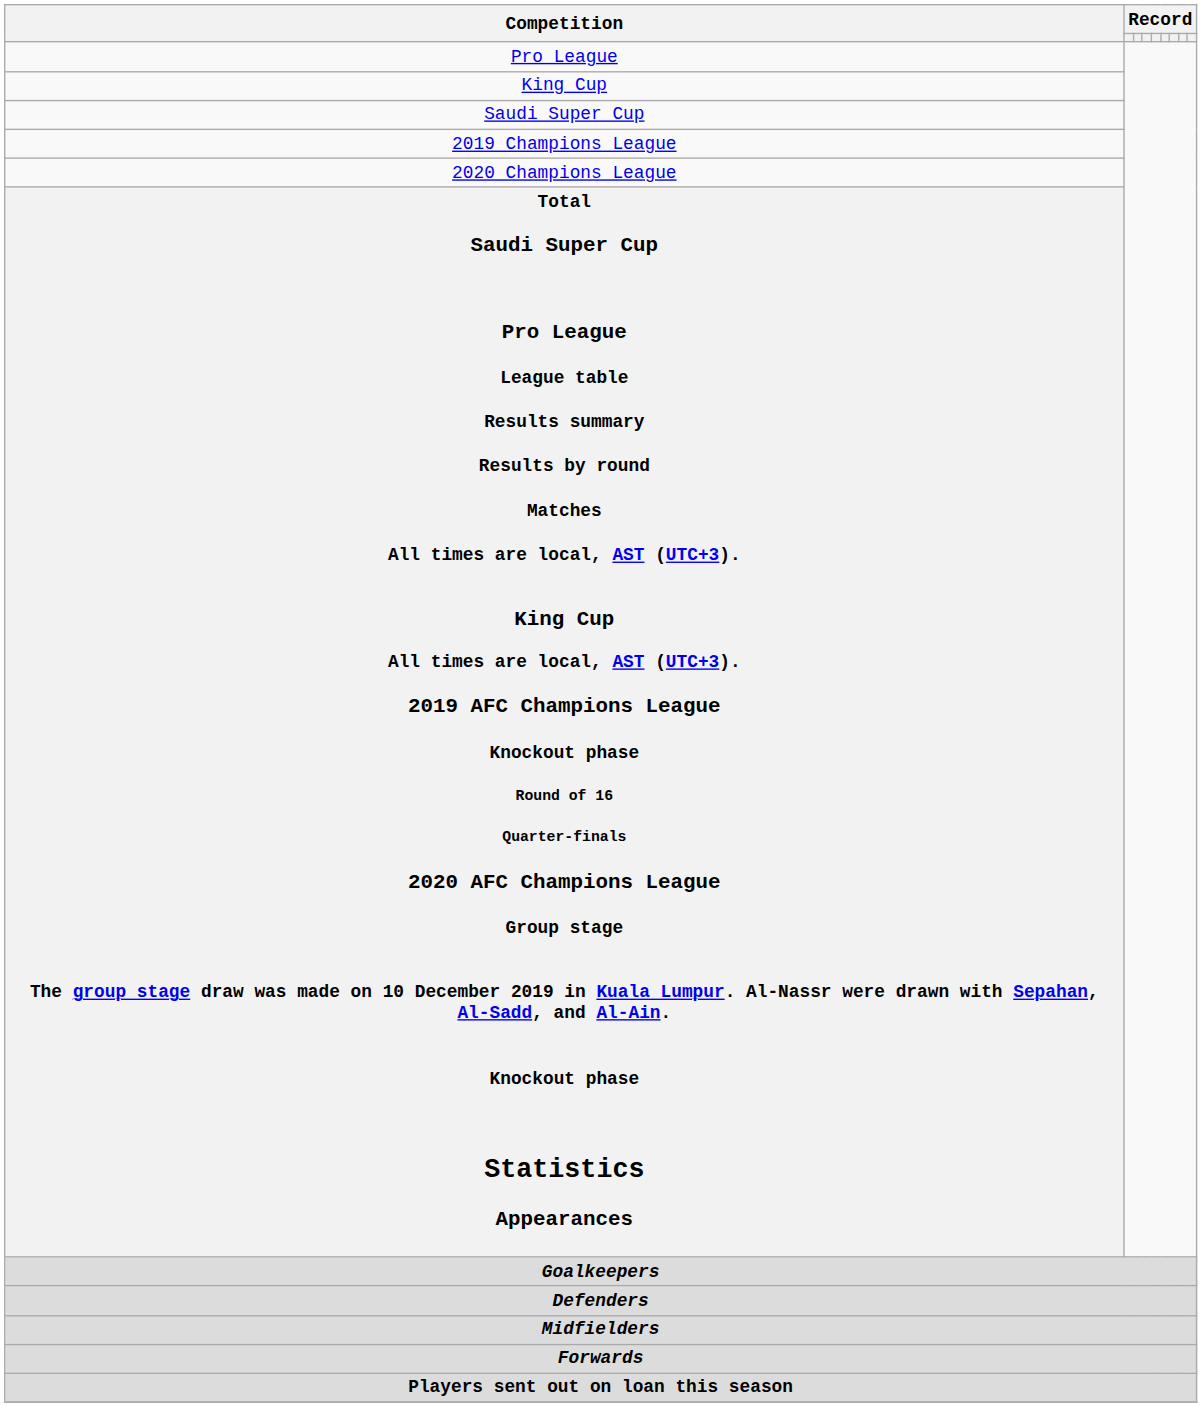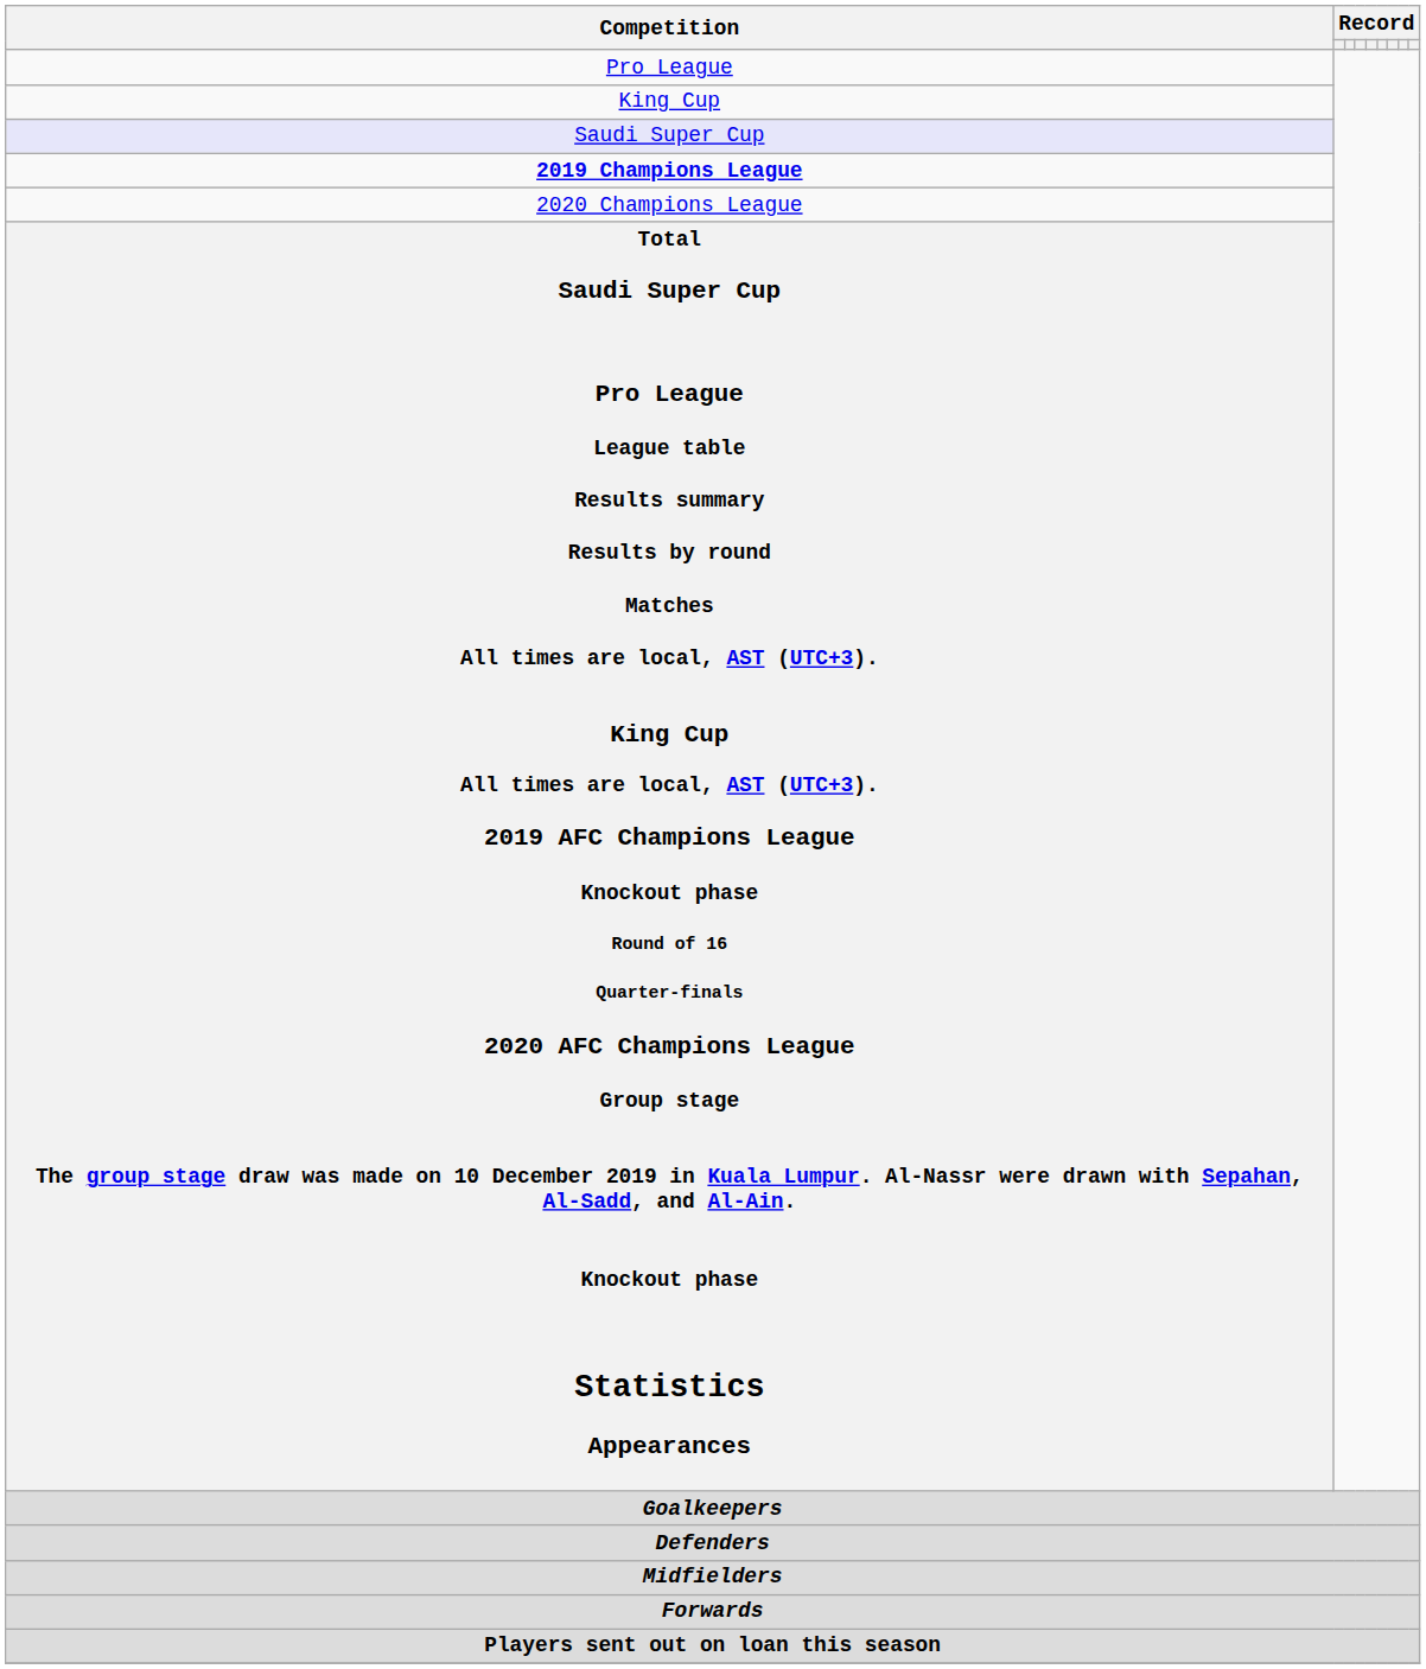Saudi Super Cup | Competition: no background -> lavender background
2019 Champions League | Competition: normal -> bold
